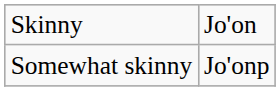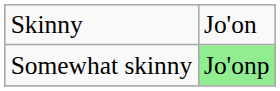Somewhat skinny | column 2: no background -> lightgreen background
